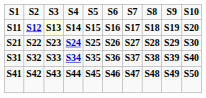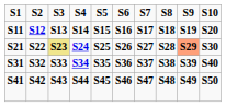S11 | column 3: lightyellow background -> no background
S21 | column 3: no background -> khaki background
S21 | column 9: no background -> lightsalmon background
